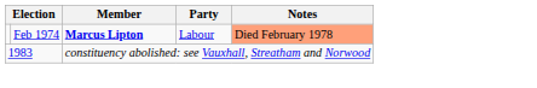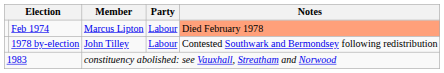Feb 1974 | Member: bold -> normal
+ row: 1978 by-election | John Tilley | Labour | Contested Southwark and Bermondsey following redistribution
